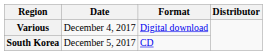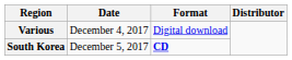South Korea / December 5, 2017 | Format: normal -> bold
